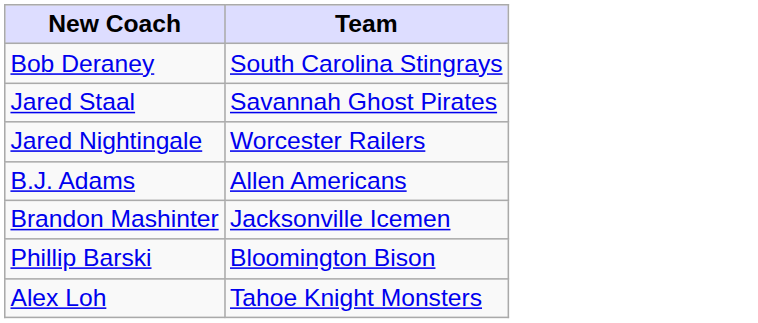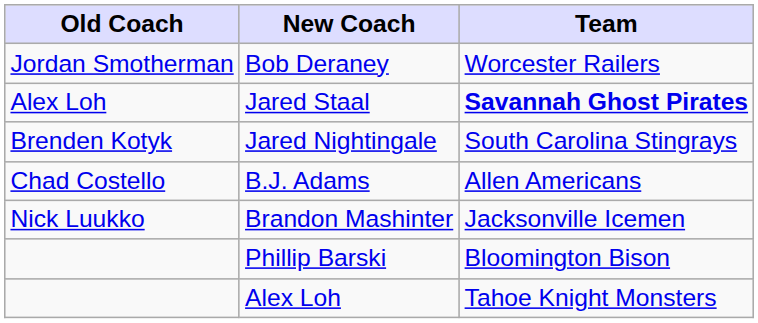+ column: Old Coach | Jordan Smotherman | Alex Loh | Brenden Kotyk | Chad Costello | Nick Luukko
Bob Deraney | Team: South Carolina Stingrays -> Worcester Railers
Jared Staal | Team: normal -> bold
Jared Nightingale | Team: Worcester Railers -> South Carolina Stingrays
